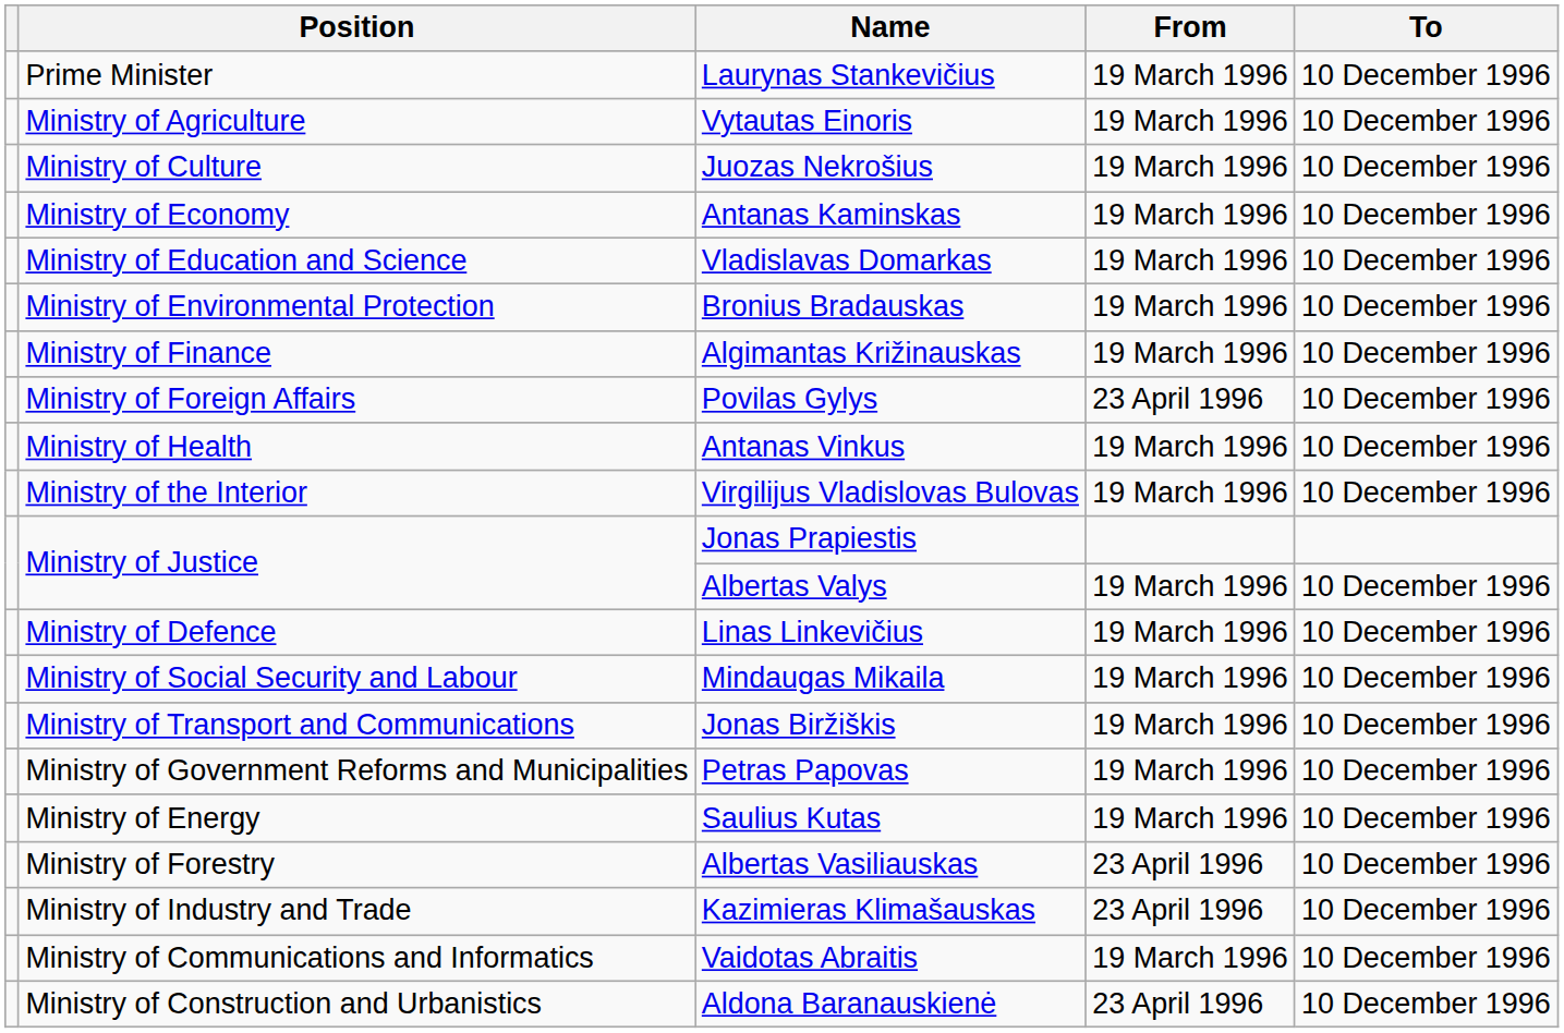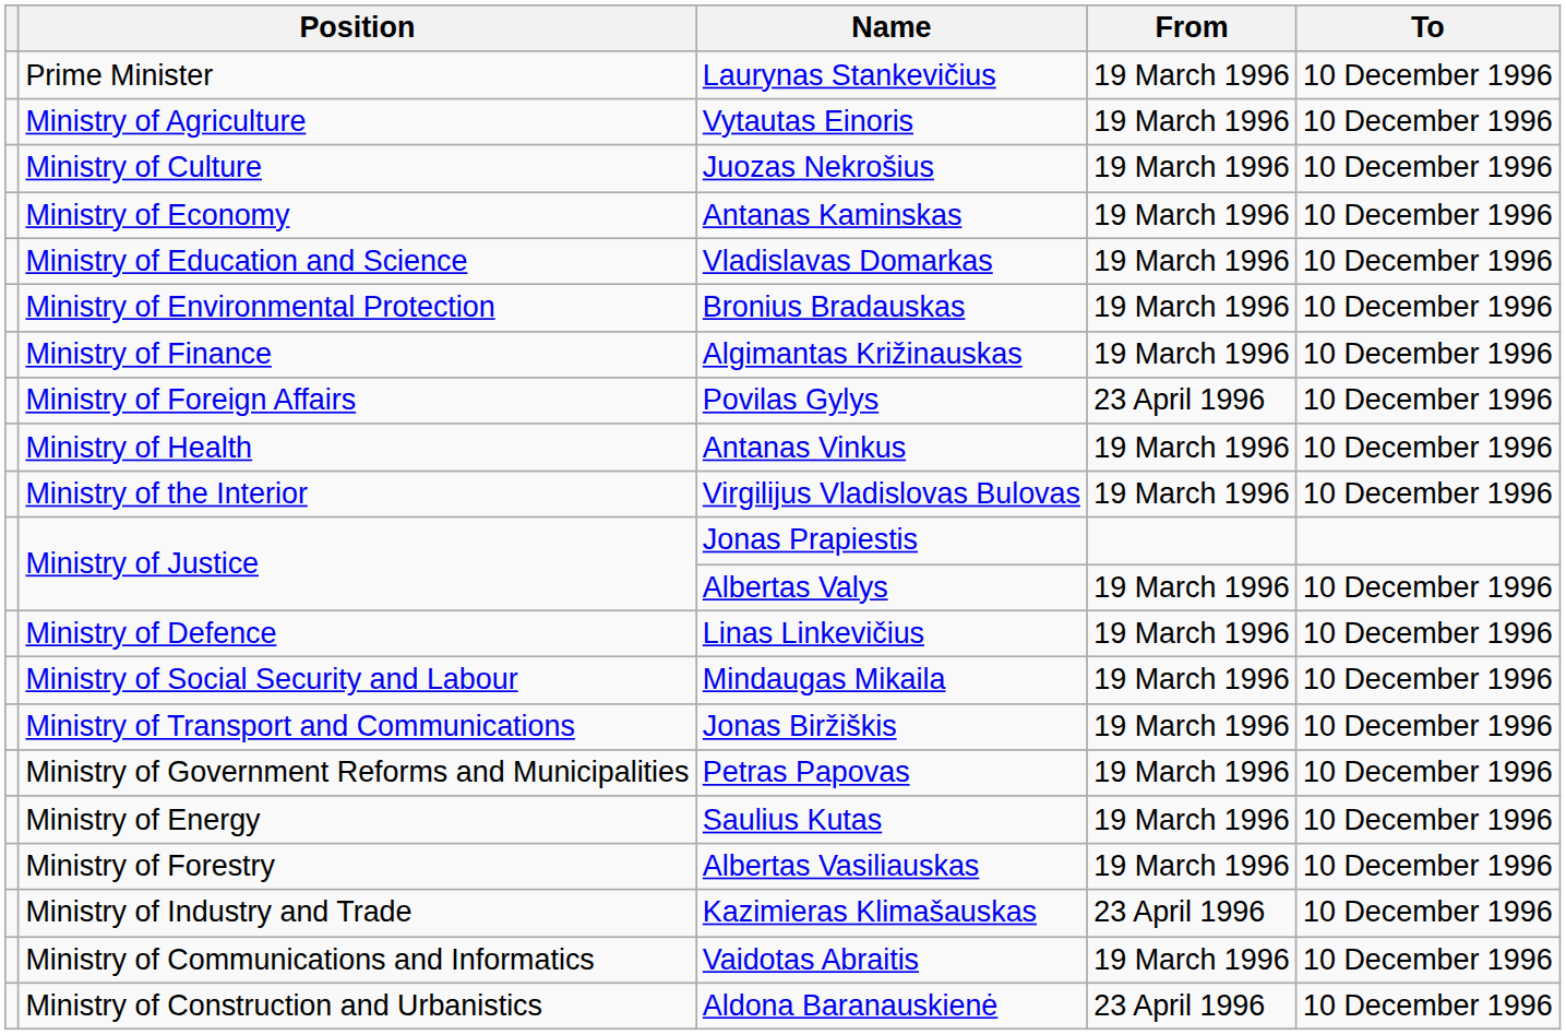Albertas Vasiliauskas | From: 23 April 1996 -> 19 March 1996
